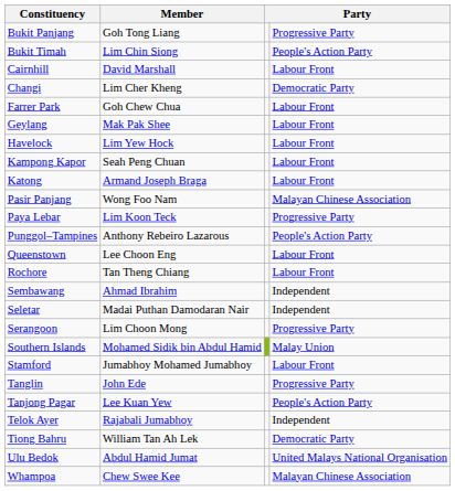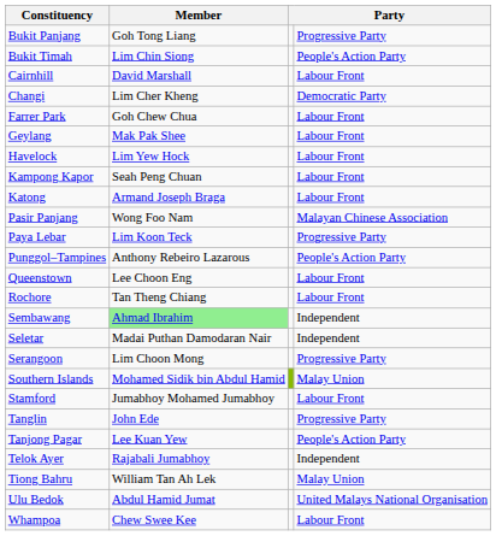Sembawang | Member: no background -> lightgreen background
Tiong Bahru | column 4: Democratic Party -> Malay Union
Whampoa | column 4: Malayan Chinese Association -> Labour Front
